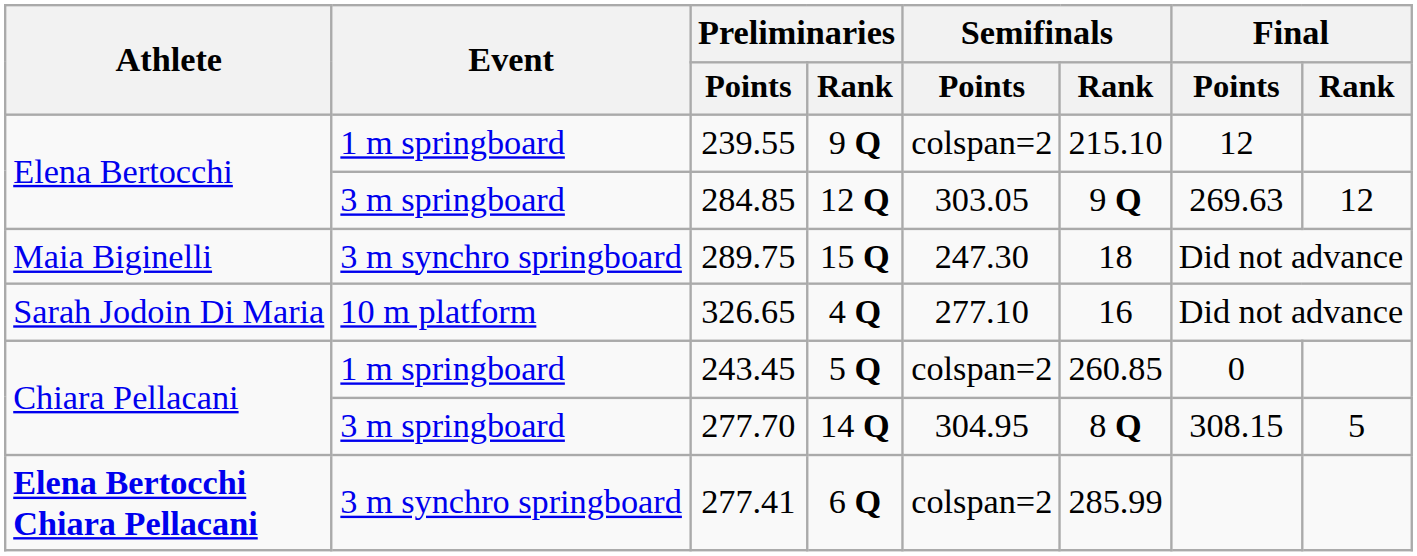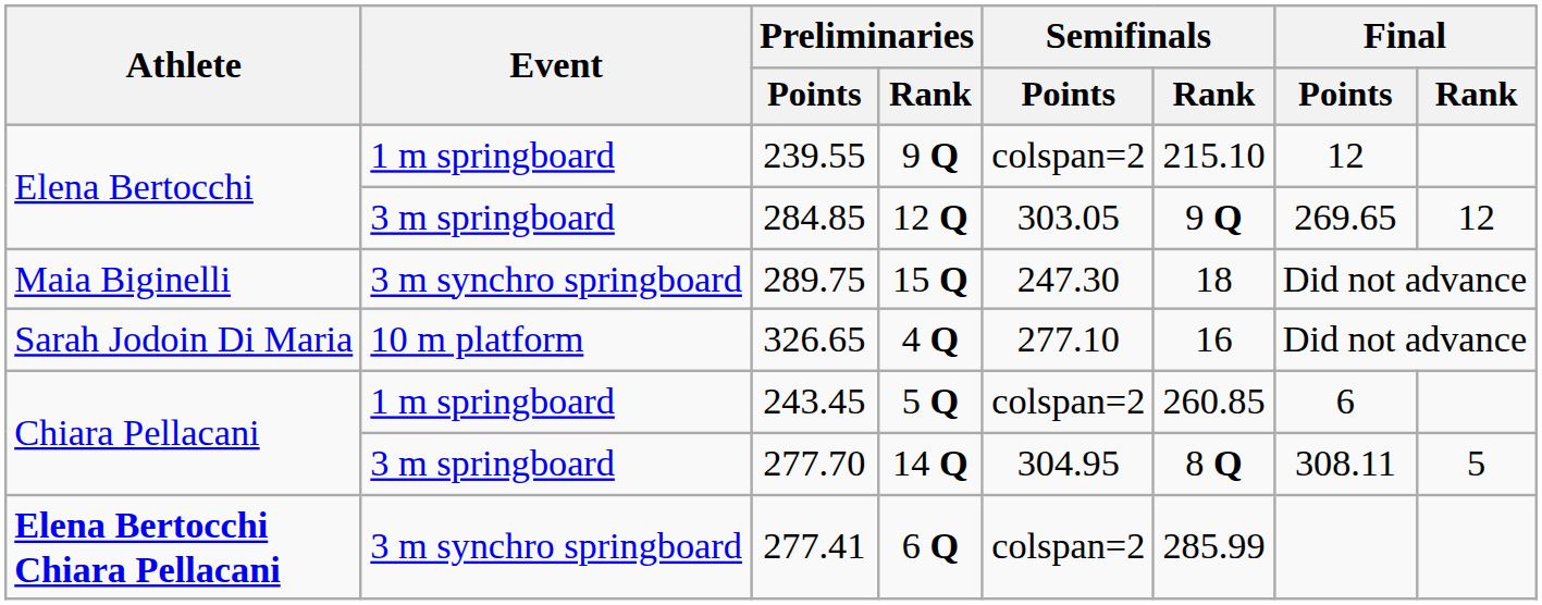284.85 | Final / Points: 269.63 -> 269.65
243.45 | Final / Points: 0 -> 6
277.70 | Final / Points: 308.15 -> 308.11
